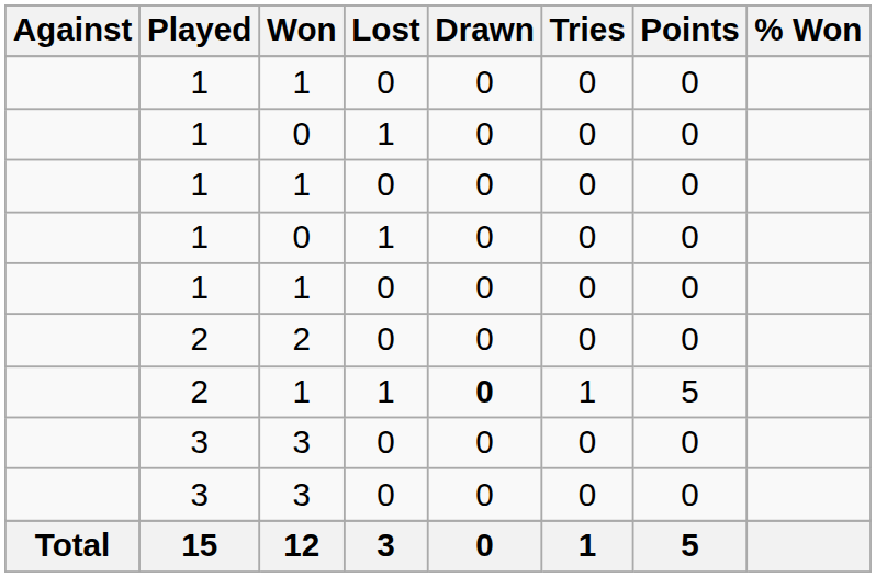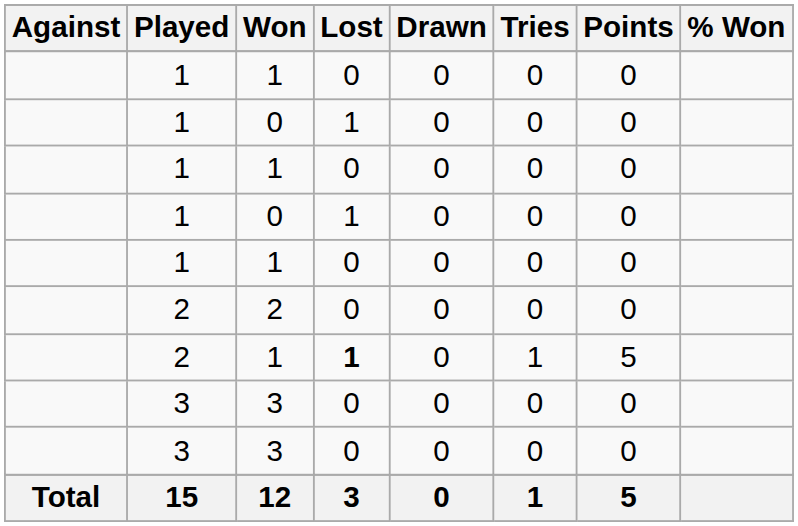2 / 1 | Lost: normal -> bold
2 / 1 | Drawn: bold -> normal
